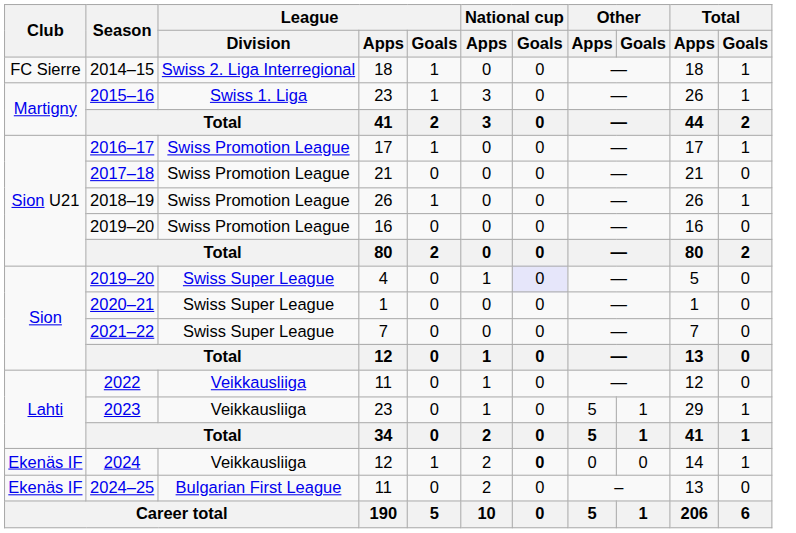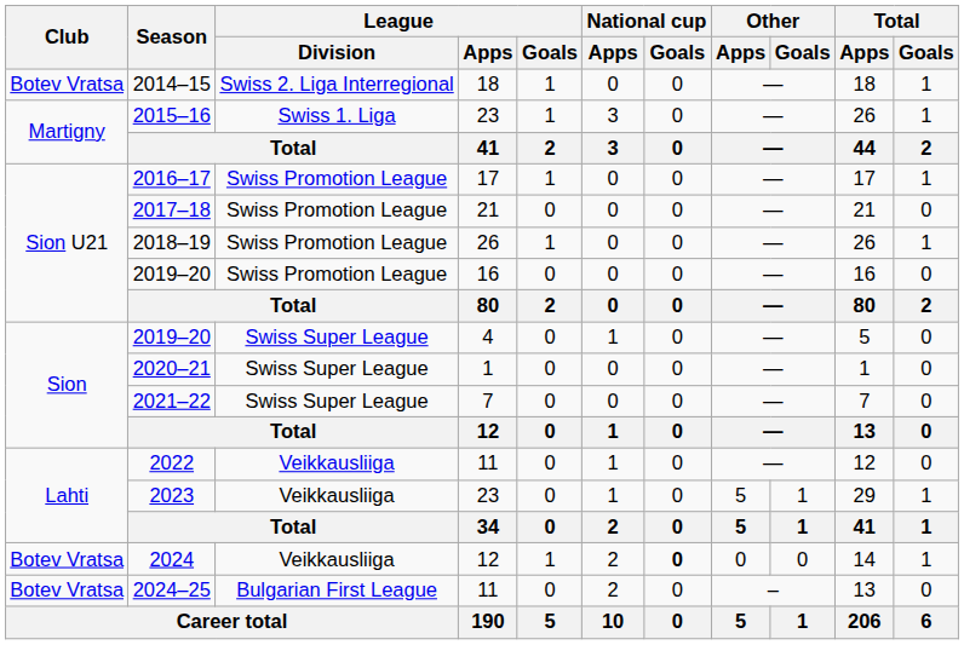2014–15 | Club: FC Sierre -> Botev Vratsa
2019–20 / 4 | National cup / Goals: lavender background -> no background
2024 | Club: Ekenäs IF -> Botev Vratsa
2024–25 | Club: Ekenäs IF -> Botev Vratsa
